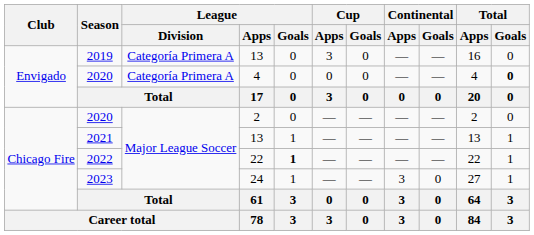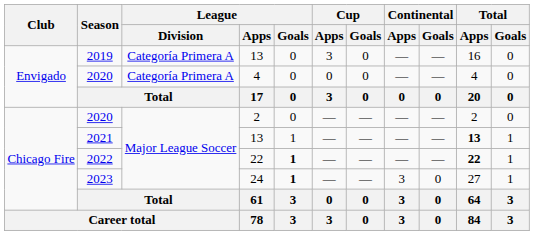2020 / 4 | Total / Goals: bold -> normal
2021 | Total / Apps: normal -> bold
2022 | Total / Apps: normal -> bold
2023 | League / Goals: normal -> bold
